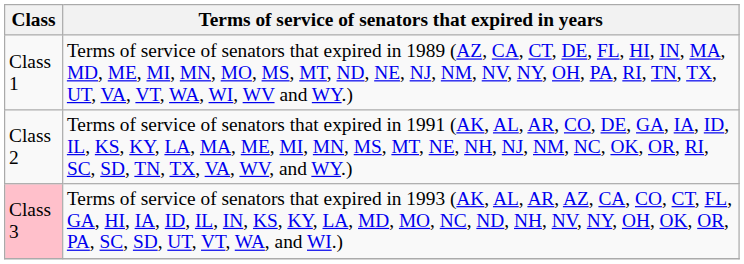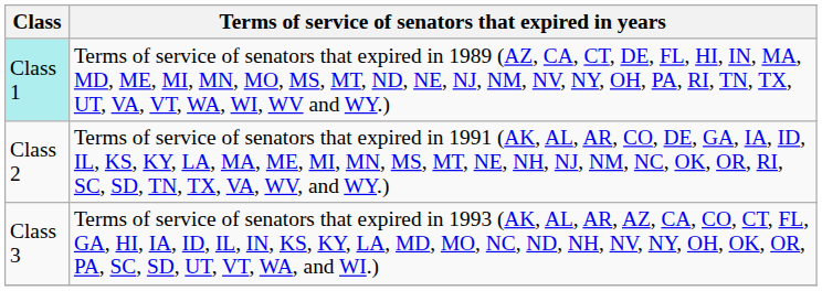Class 1 | Class: no background -> paleturquoise background
Class 3 | Class: pink background -> no background
